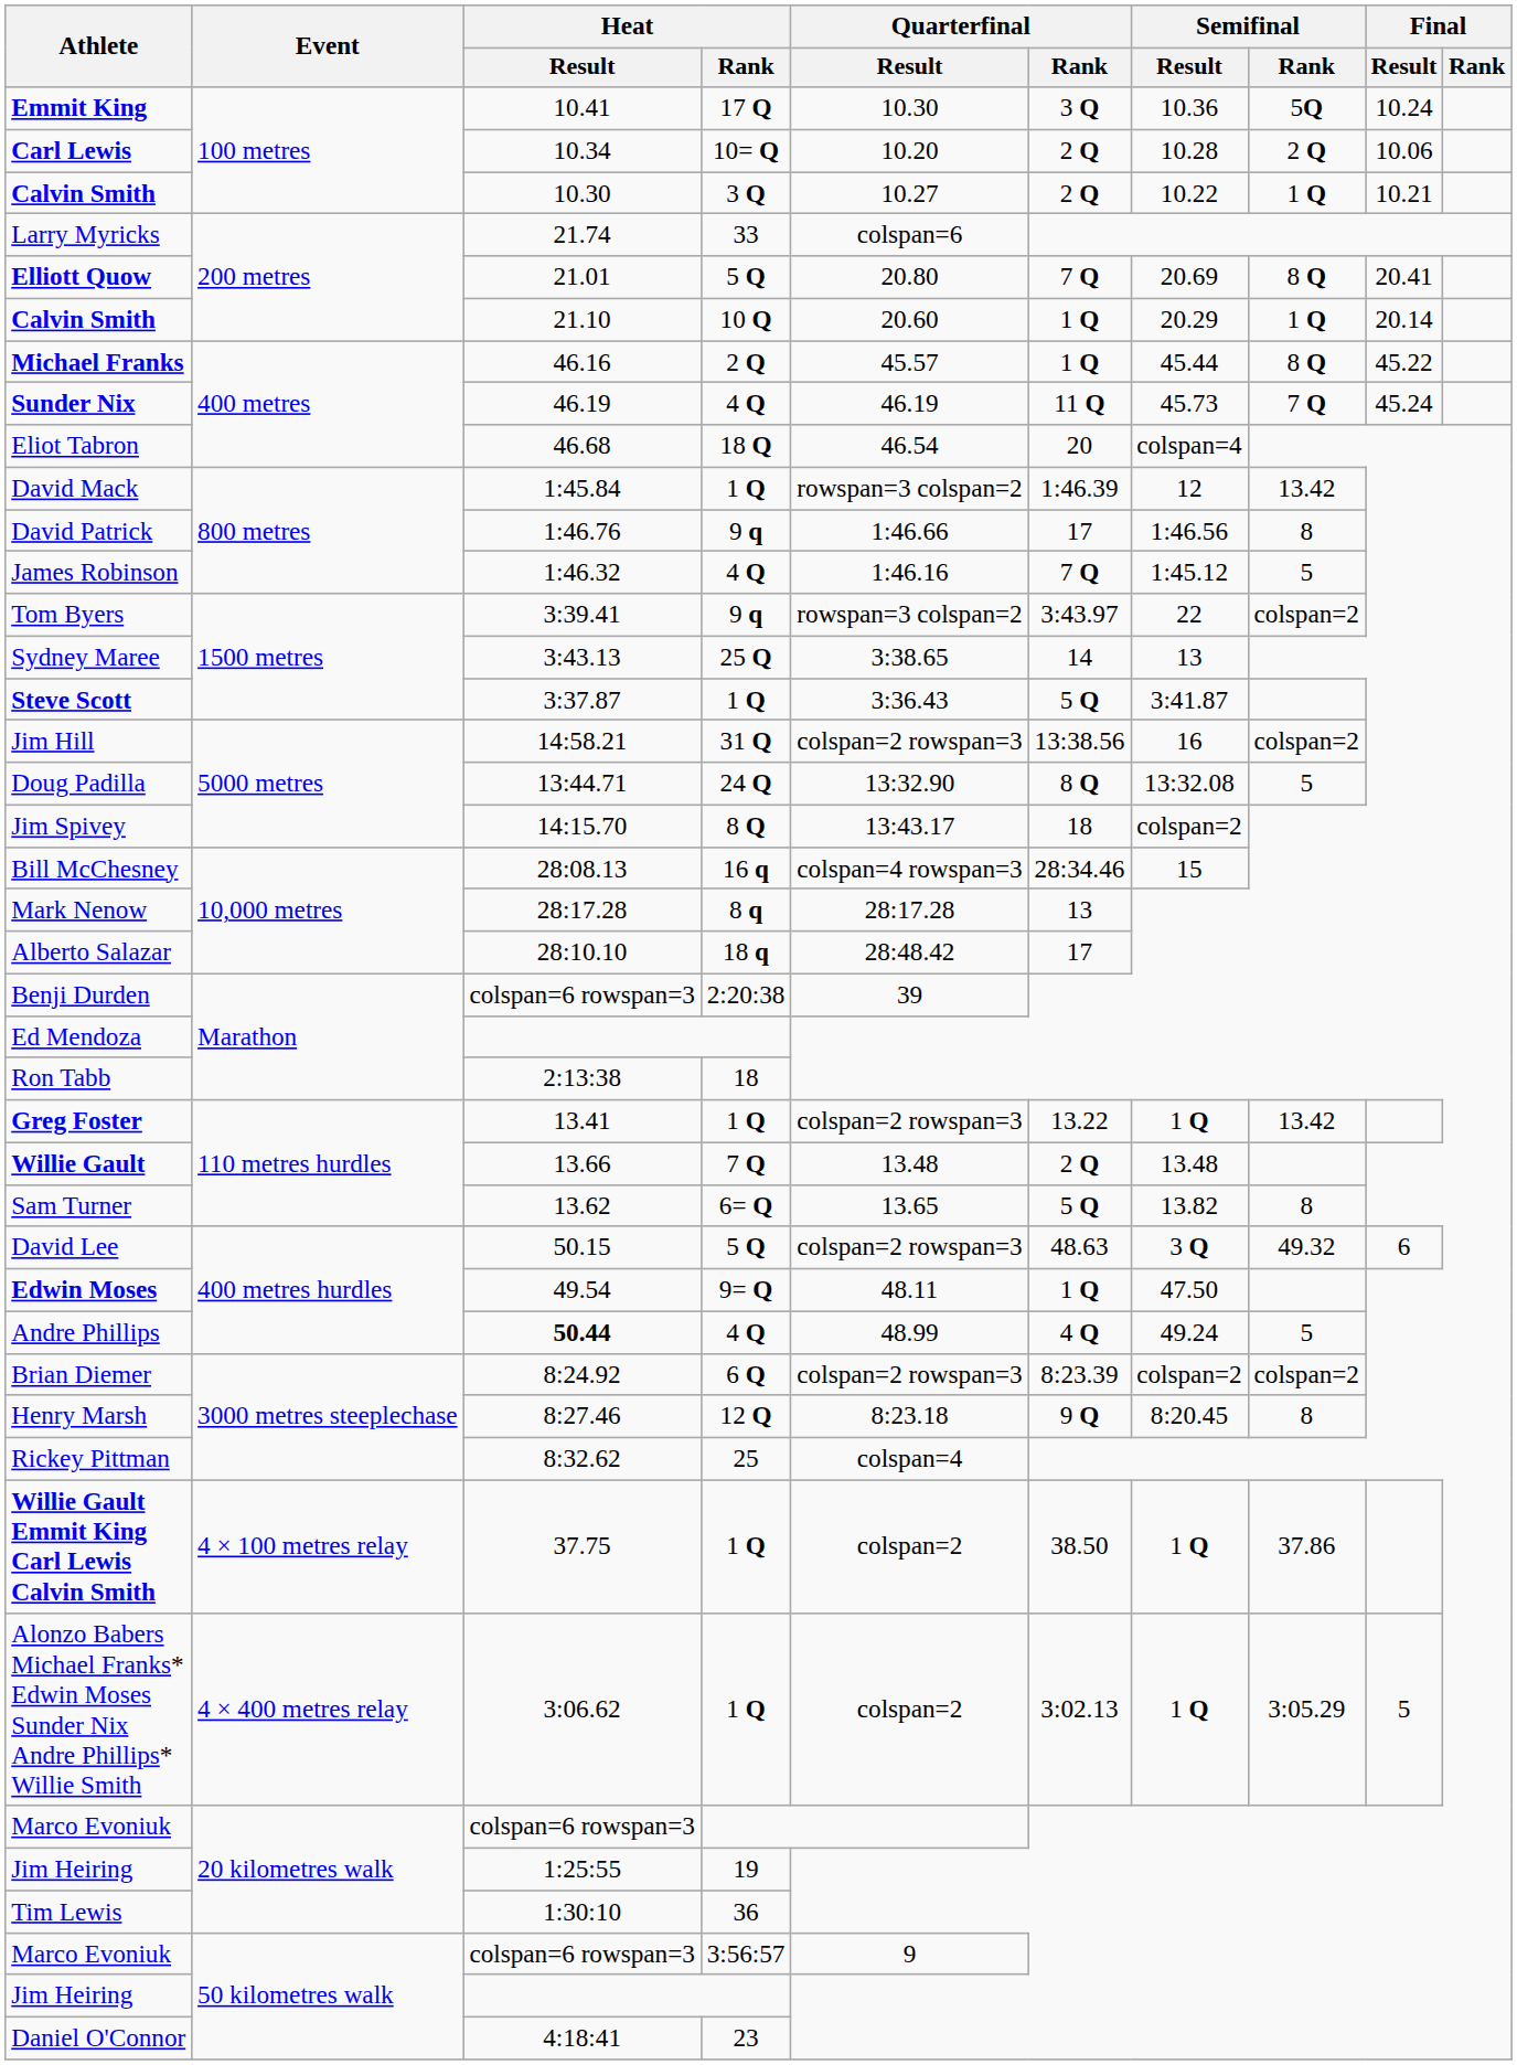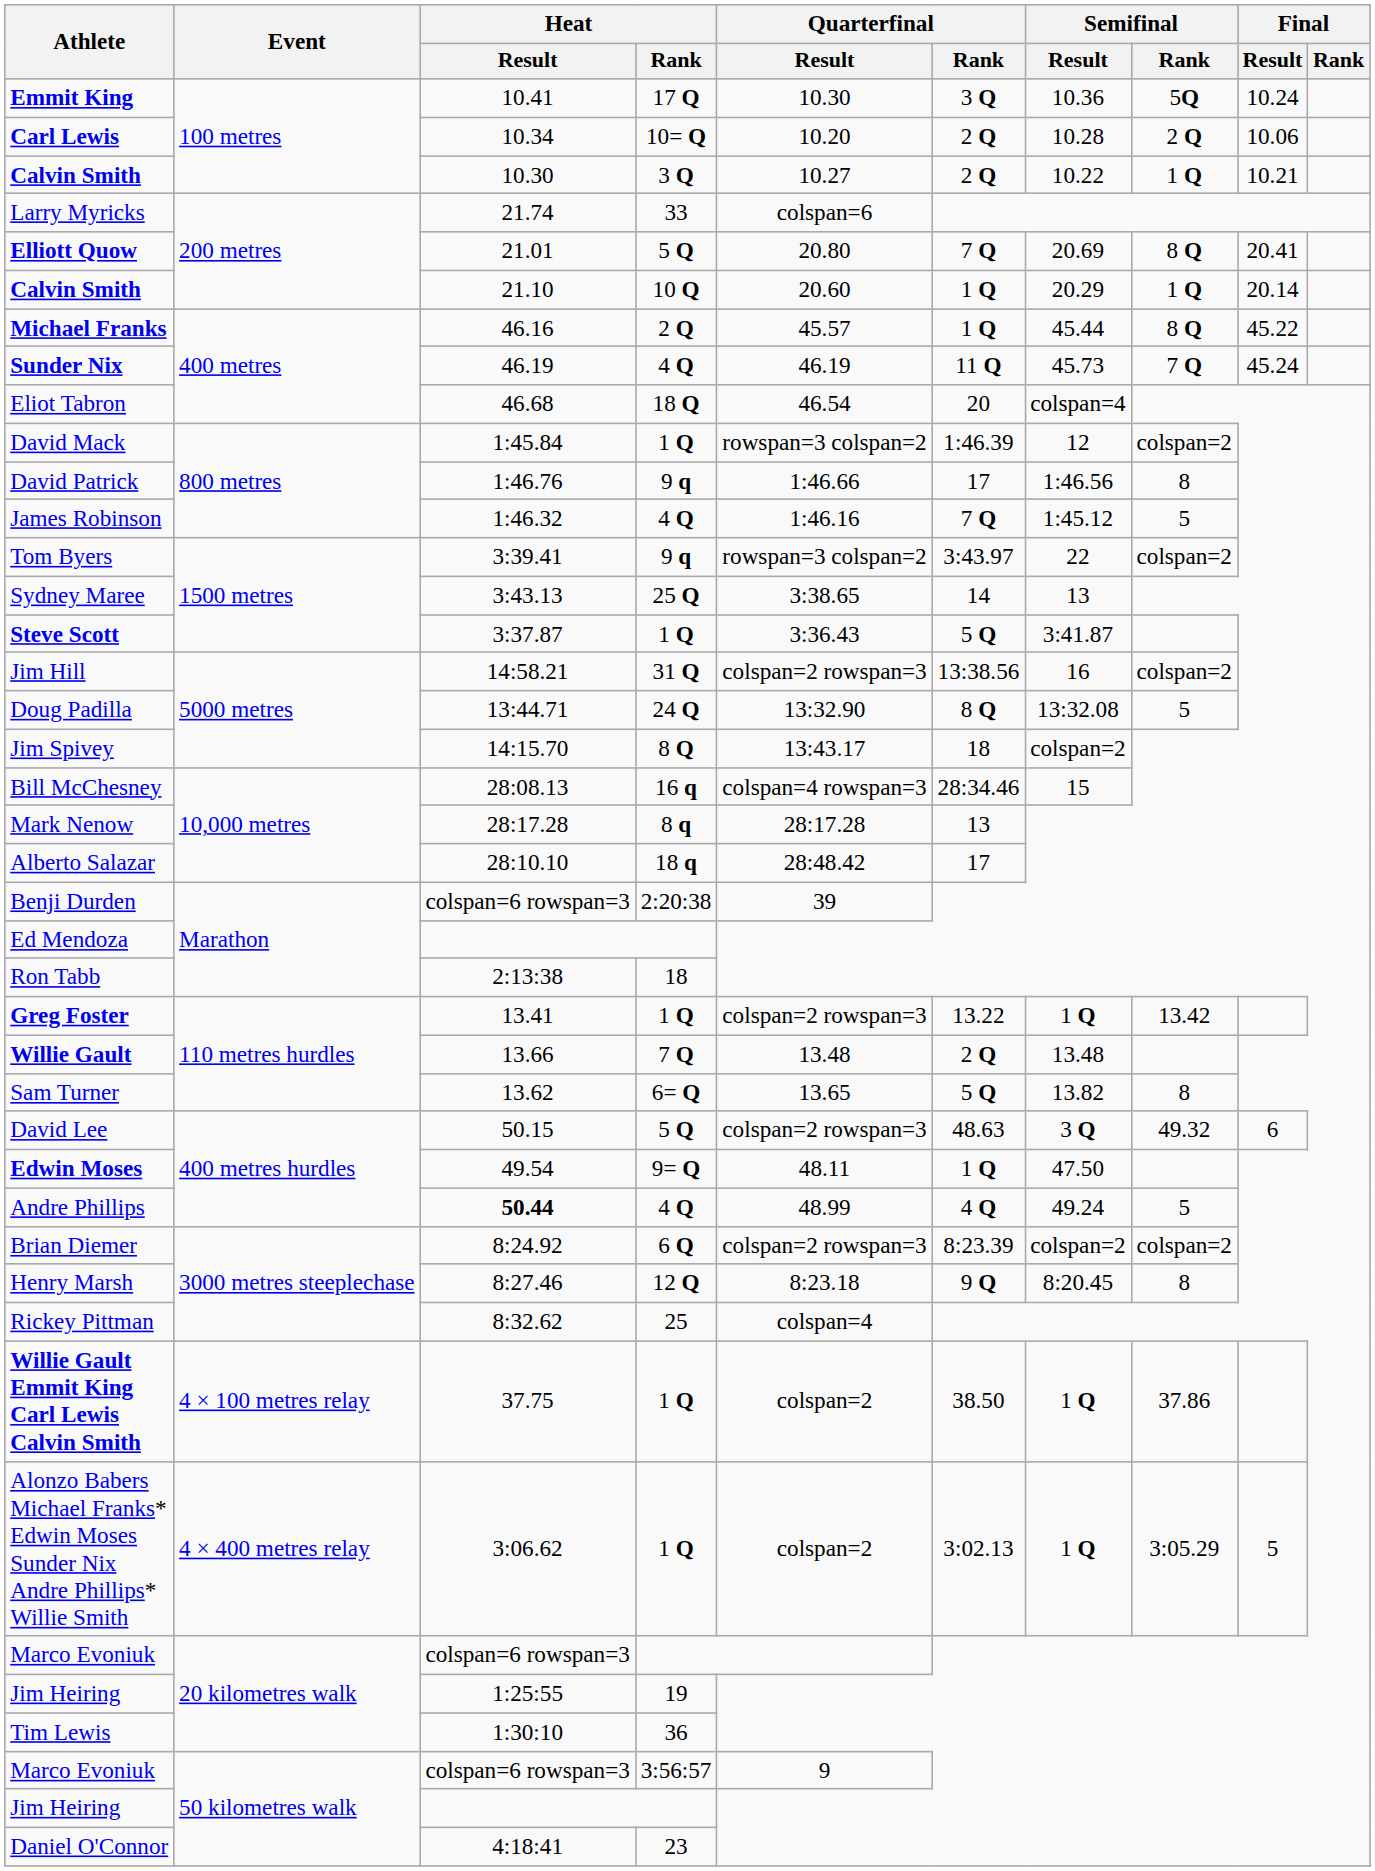David Mack | Semifinal / Rank: 13.42 -> colspan=2
